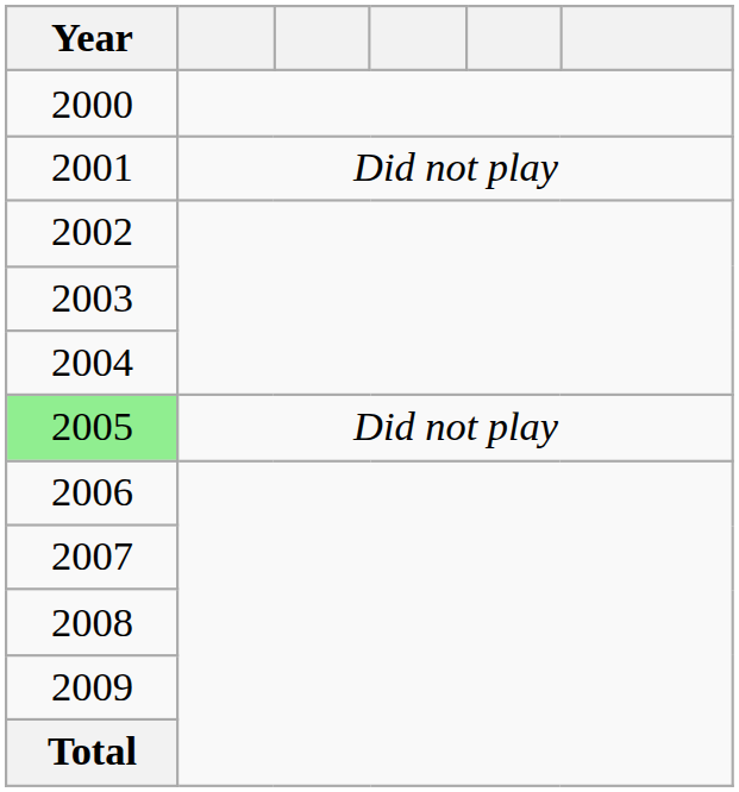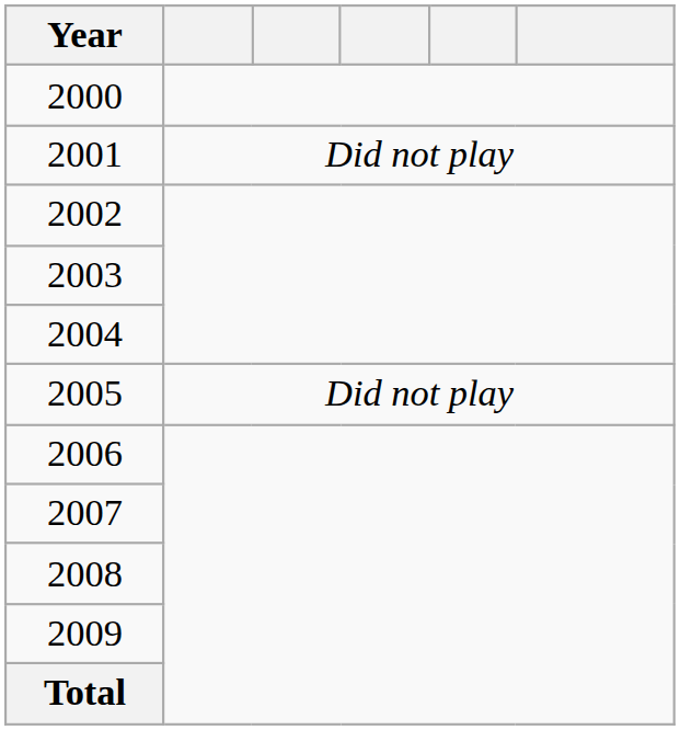2005 | Year: lightgreen background -> no background
